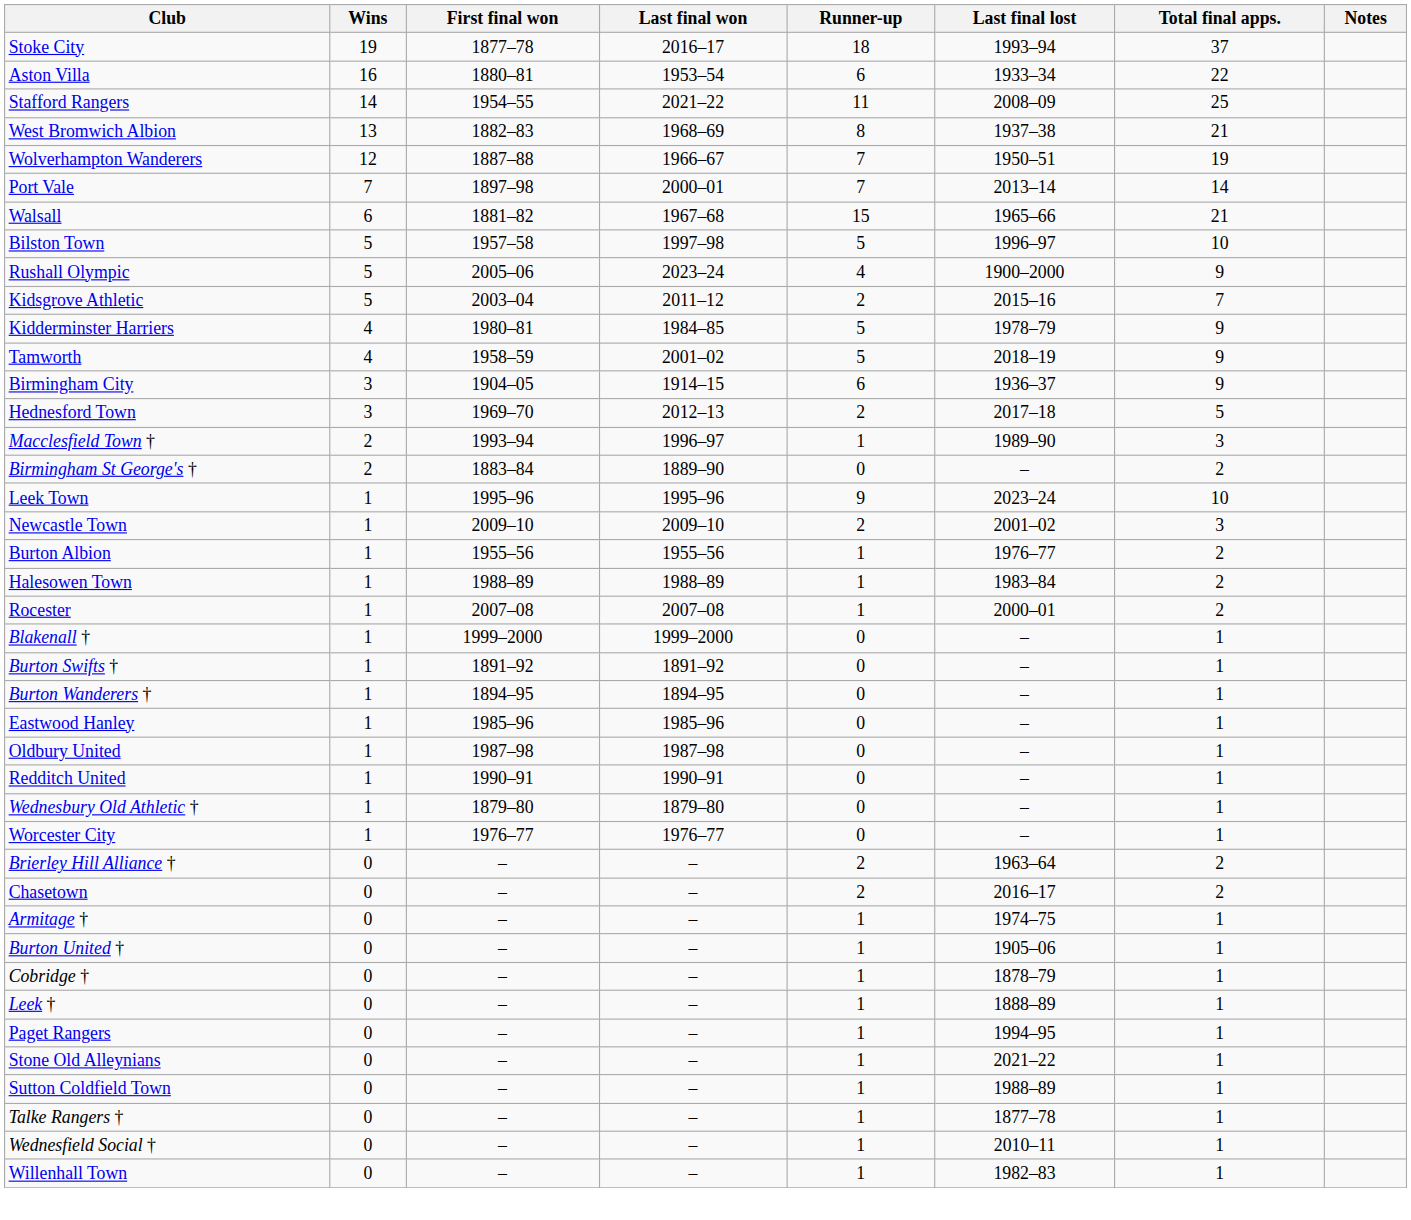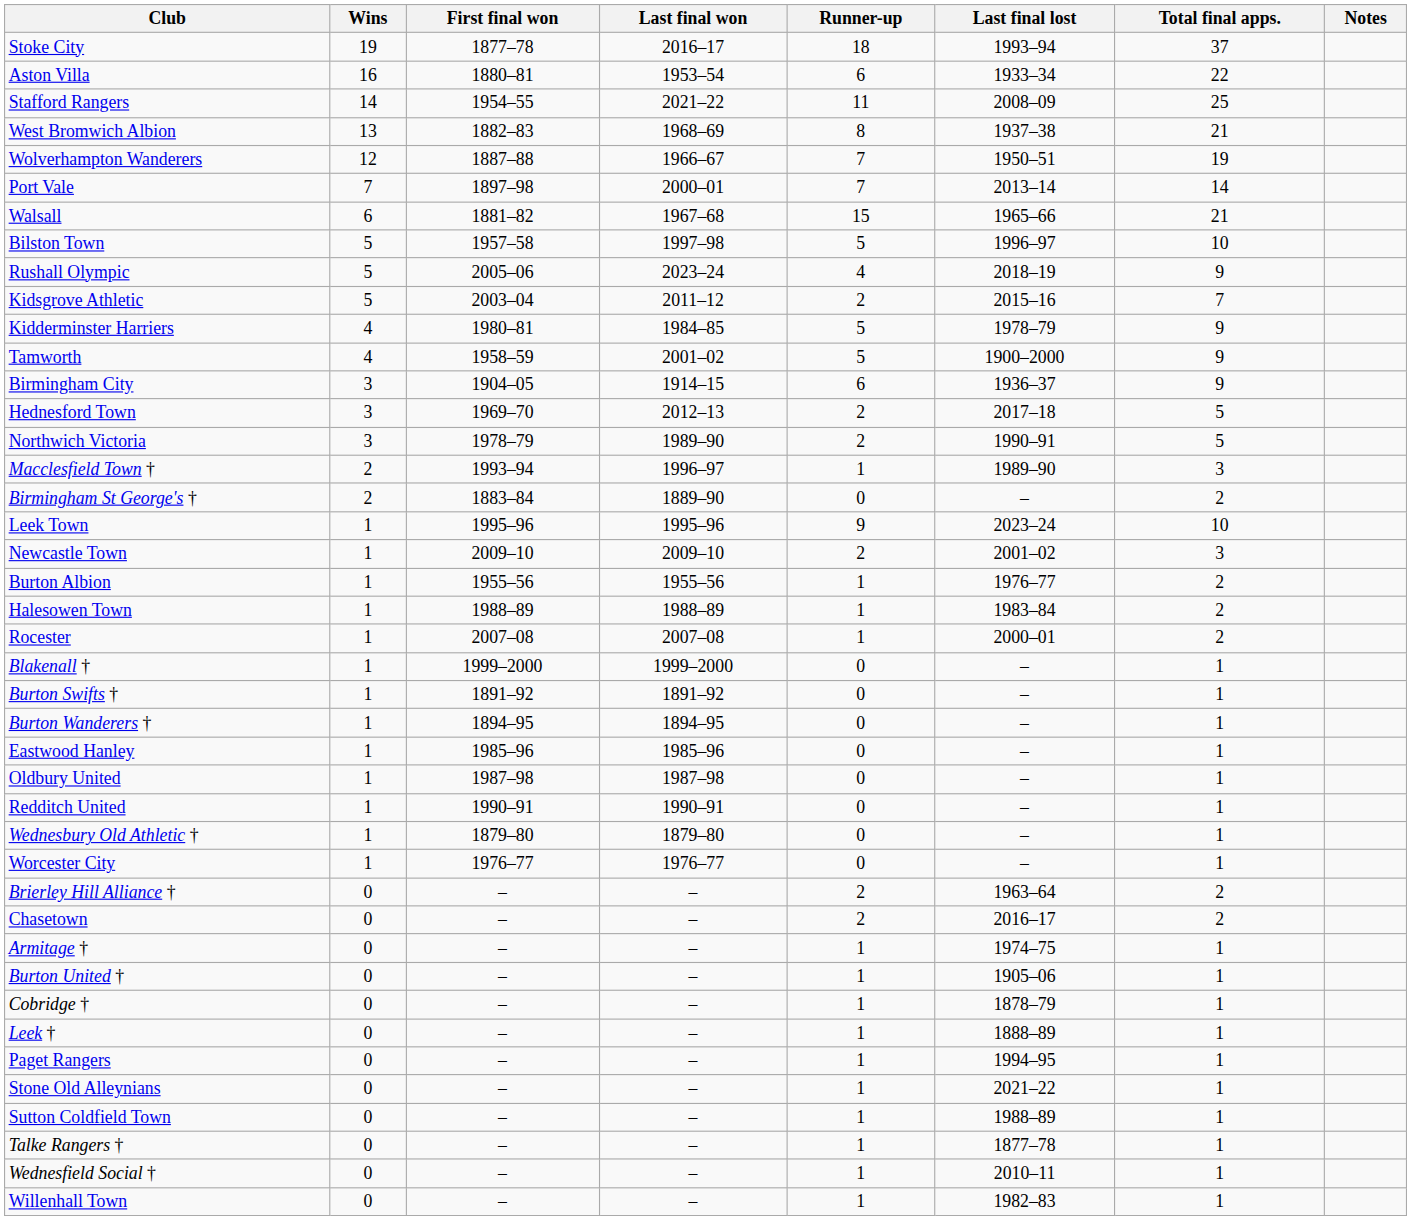Rushall Olympic | Last final lost: 1900–2000 -> 2018–19
Tamworth | Last final lost: 2018–19 -> 1900–2000
+ row: Northwich Victoria | 3 | 1978–79 | 1989–90 | 2 | 1990–91 | 5
